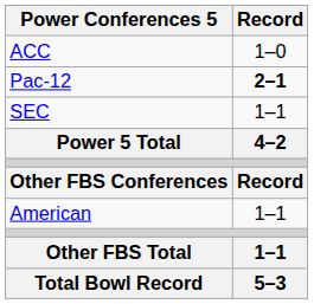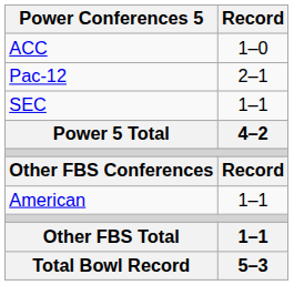Pac-12 | Record: bold -> normal
